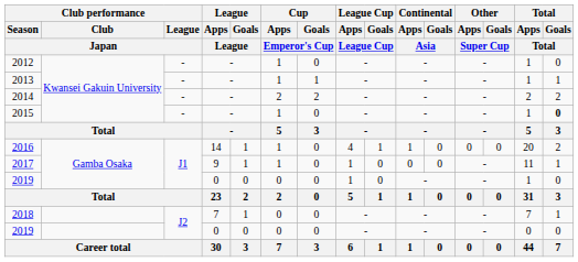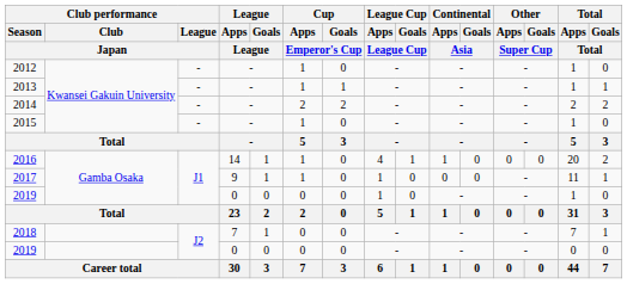2015 | Total / Goals / Total: bold -> normal
